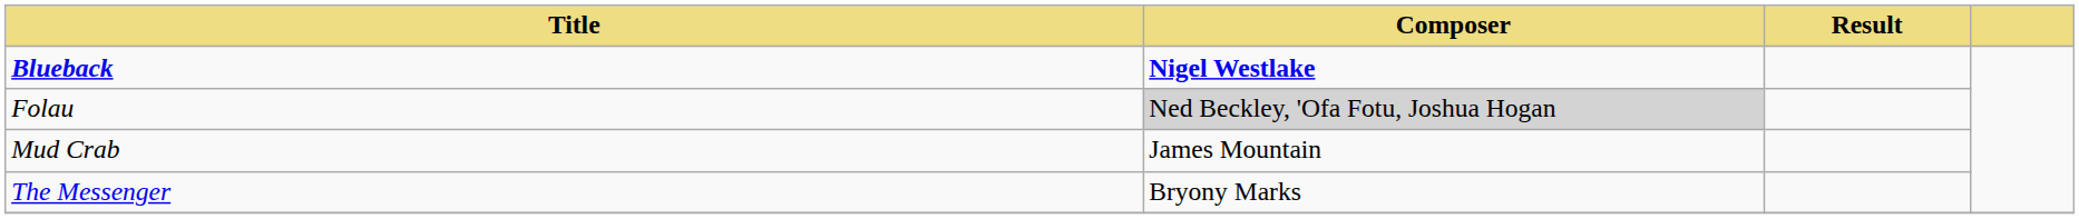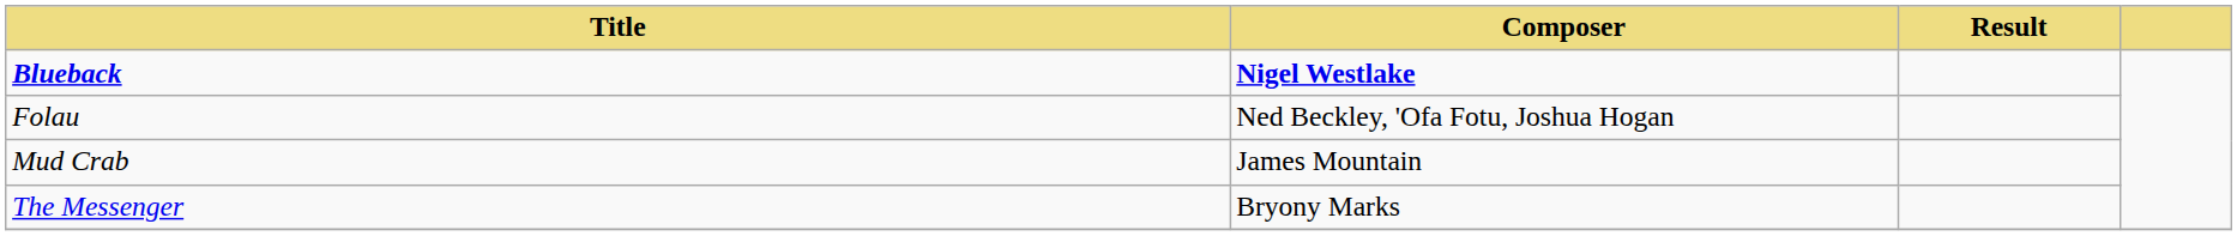Folau | Composer: lightgrey background -> no background
